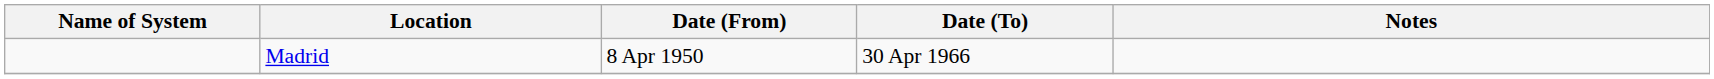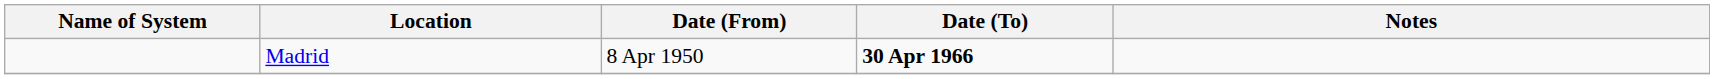Madrid | Date (To): normal -> bold
